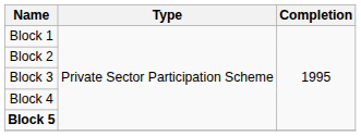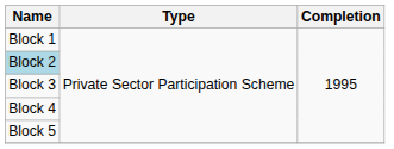Block 2 | Name: no background -> lightblue background
Block 5 | Name: bold -> normal
